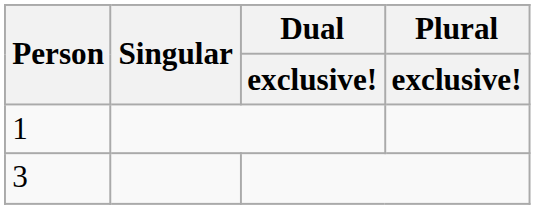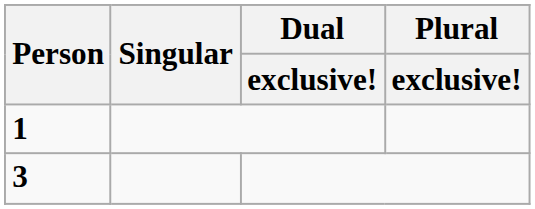1 | Person: normal -> bold
3 | Person: normal -> bold
